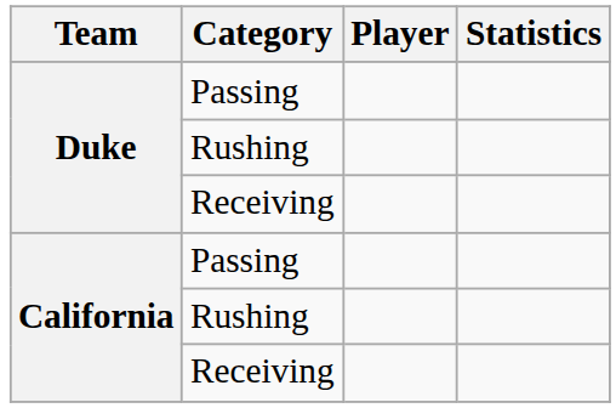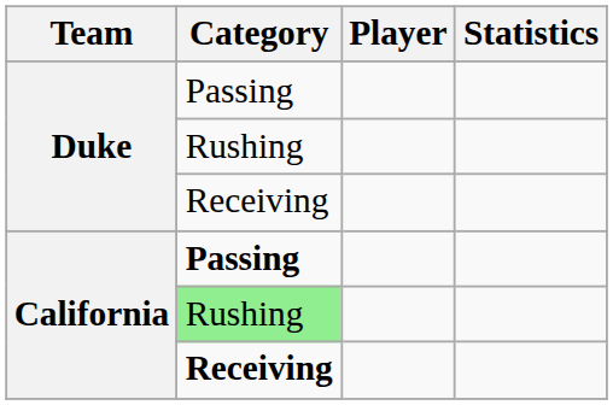California / Passing | Category: normal -> bold
California / Rushing | Category: no background -> lightgreen background
California / Receiving | Category: normal -> bold
